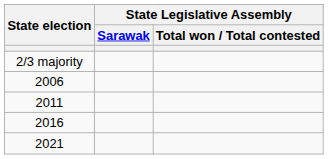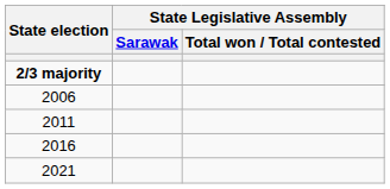2/3 majority | State election: normal -> bold
